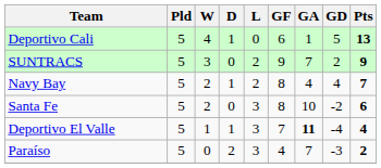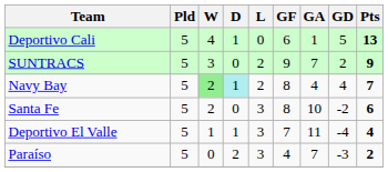Navy Bay | W: no background -> lightgreen background
Navy Bay | D: no background -> paleturquoise background
Deportivo El Valle | GA: bold -> normal
